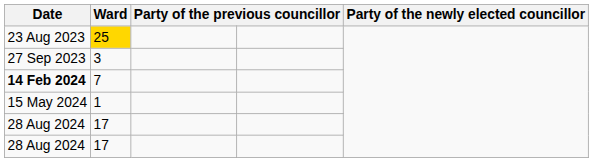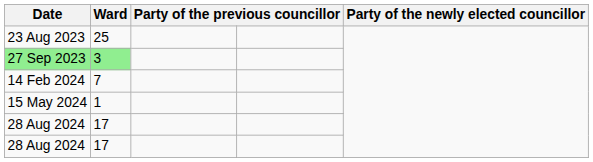23 Aug 2023 | Ward: gold background -> no background
27 Sep 2023 | Date: no background -> lightgreen background
27 Sep 2023 | Ward: no background -> lightgreen background
14 Feb 2024 | Date: bold -> normal
